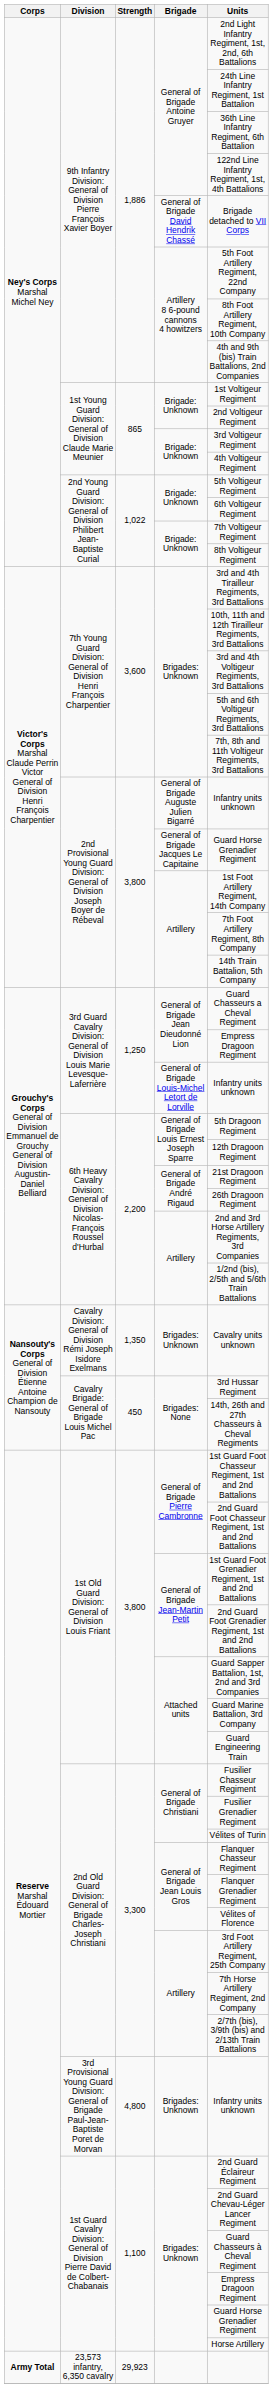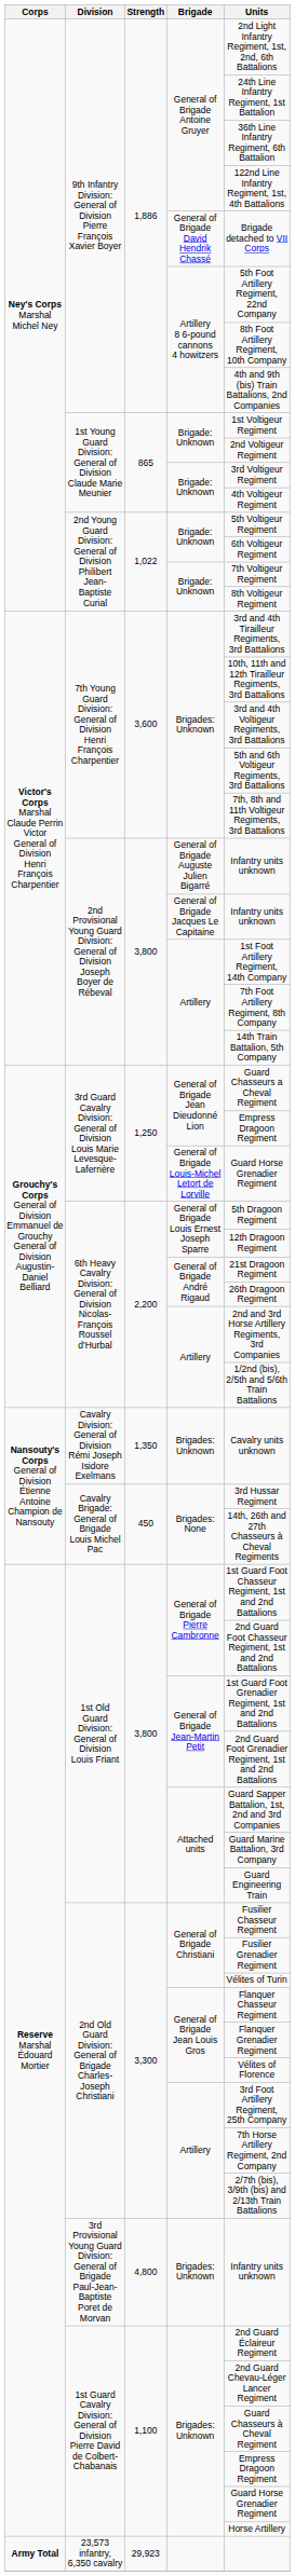General of Brigade Jacques Le Capitaine | Units: Guard Horse Grenadier Regiment -> Infantry units unknown
General of Brigade Louis-Michel Letort de Lorville | Units: Infantry units unknown -> Guard Horse Grenadier Regiment
